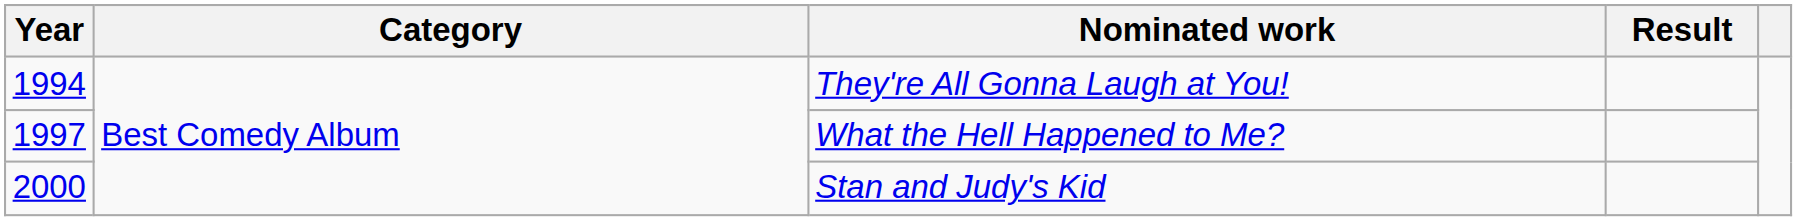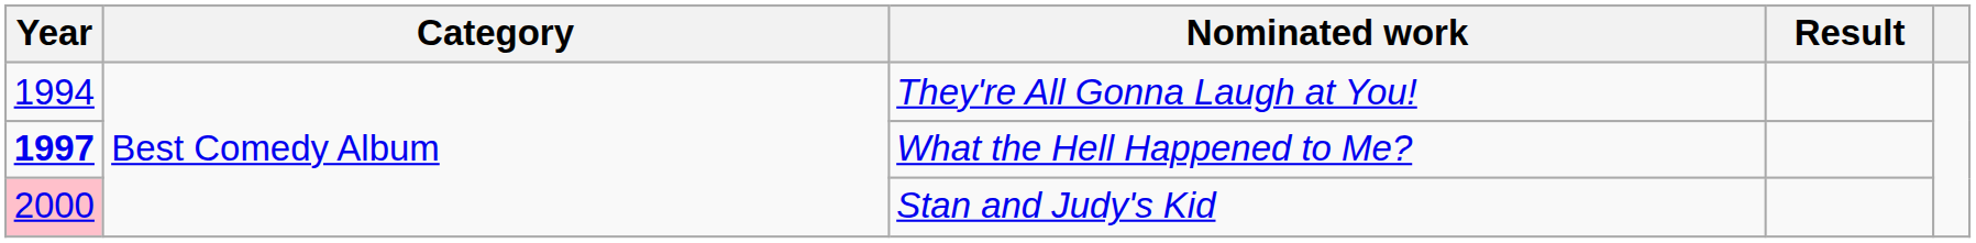What the Hell Happened to Me? | Year: normal -> bold
Stan and Judy's Kid | Year: no background -> pink background
